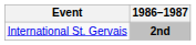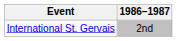International St. Gervais | 1986–1987: bold -> normal
